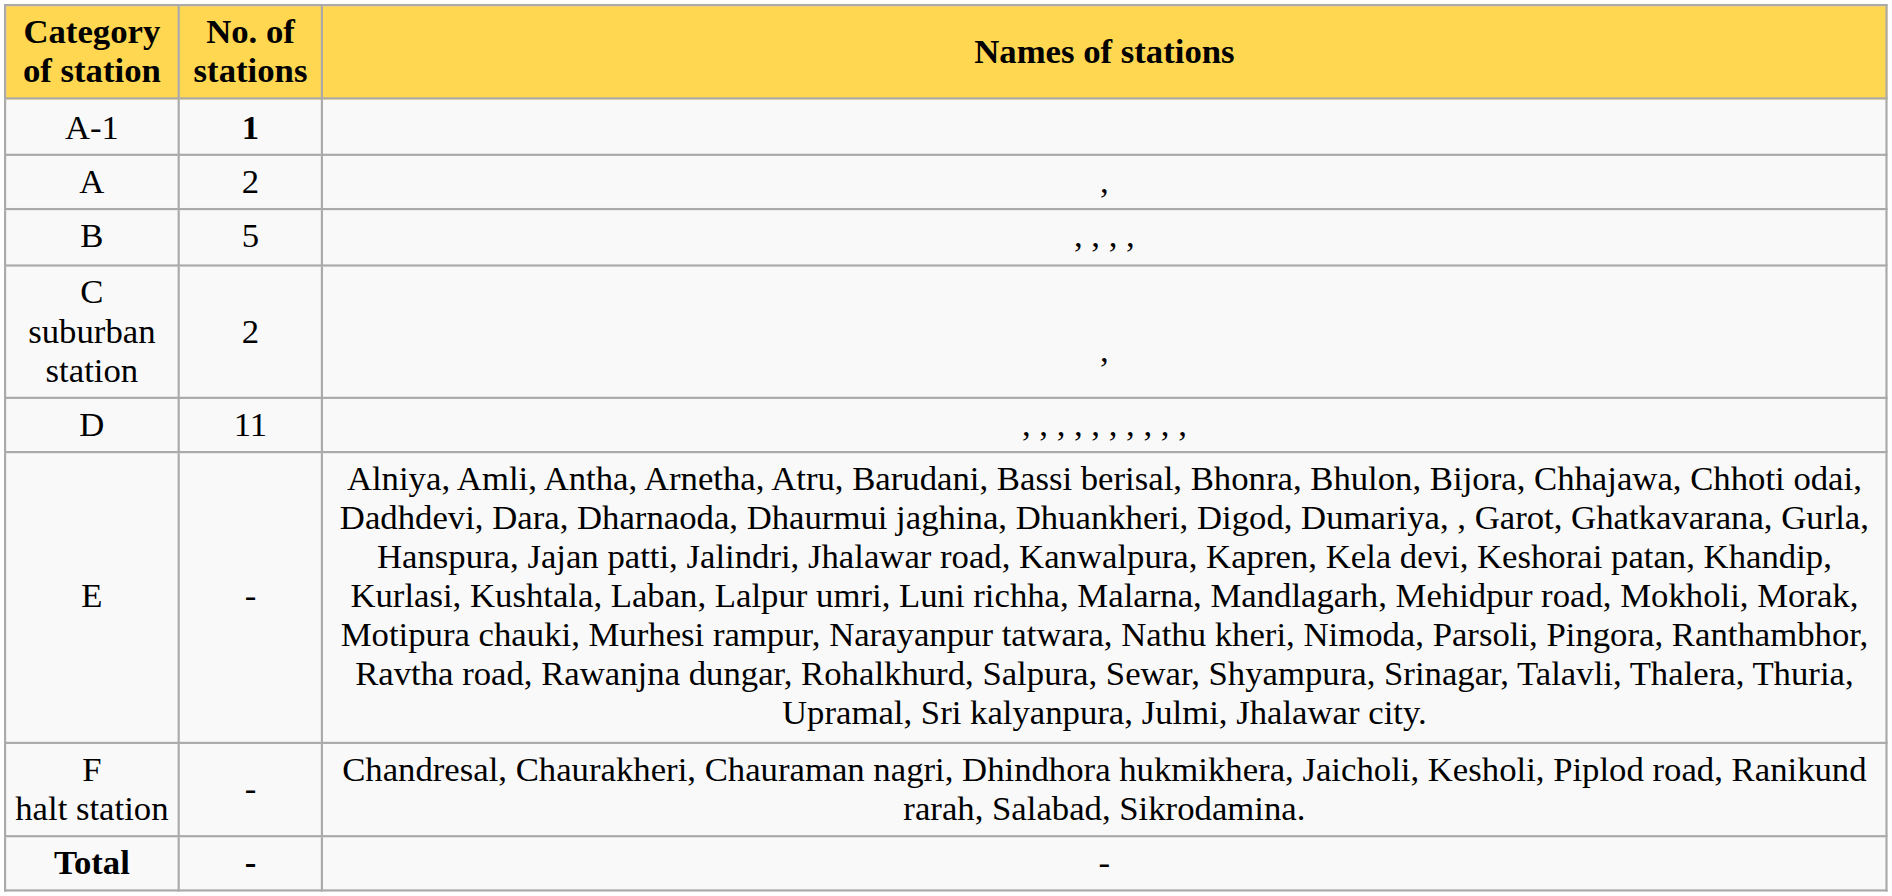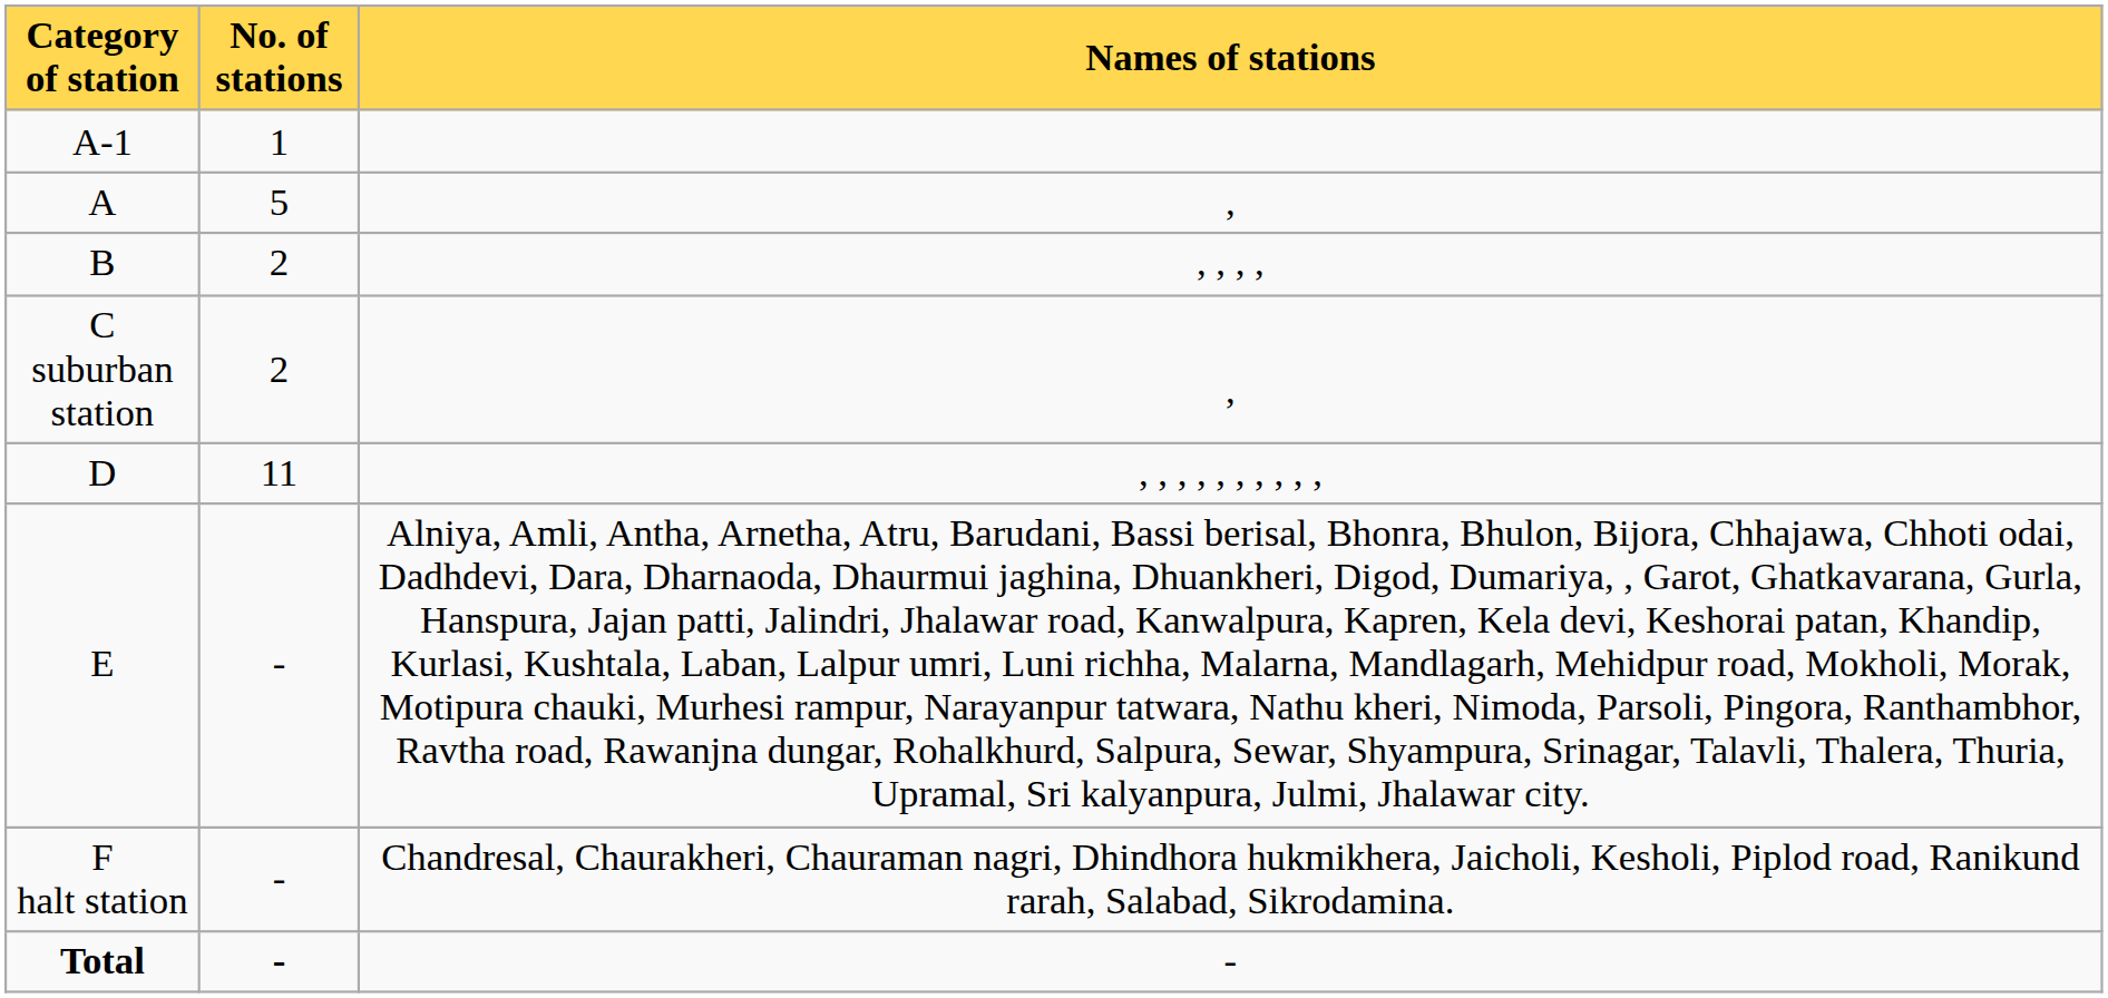A-1 | No. of stations: bold -> normal
A | No. of stations: 2 -> 5
B | No. of stations: 5 -> 2
